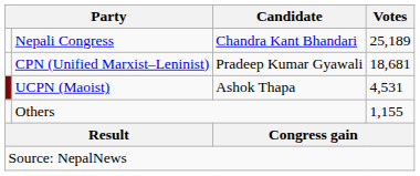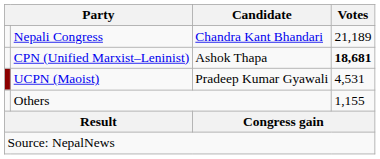Nepali Congress | Votes: 25,189 -> 21,189
CPN (Unified Marxist–Leninist) | Candidate: Pradeep Kumar Gyawali -> Ashok Thapa
CPN (Unified Marxist–Leninist) | Votes: normal -> bold
UCPN (Maoist) | Candidate: Ashok Thapa -> Pradeep Kumar Gyawali
